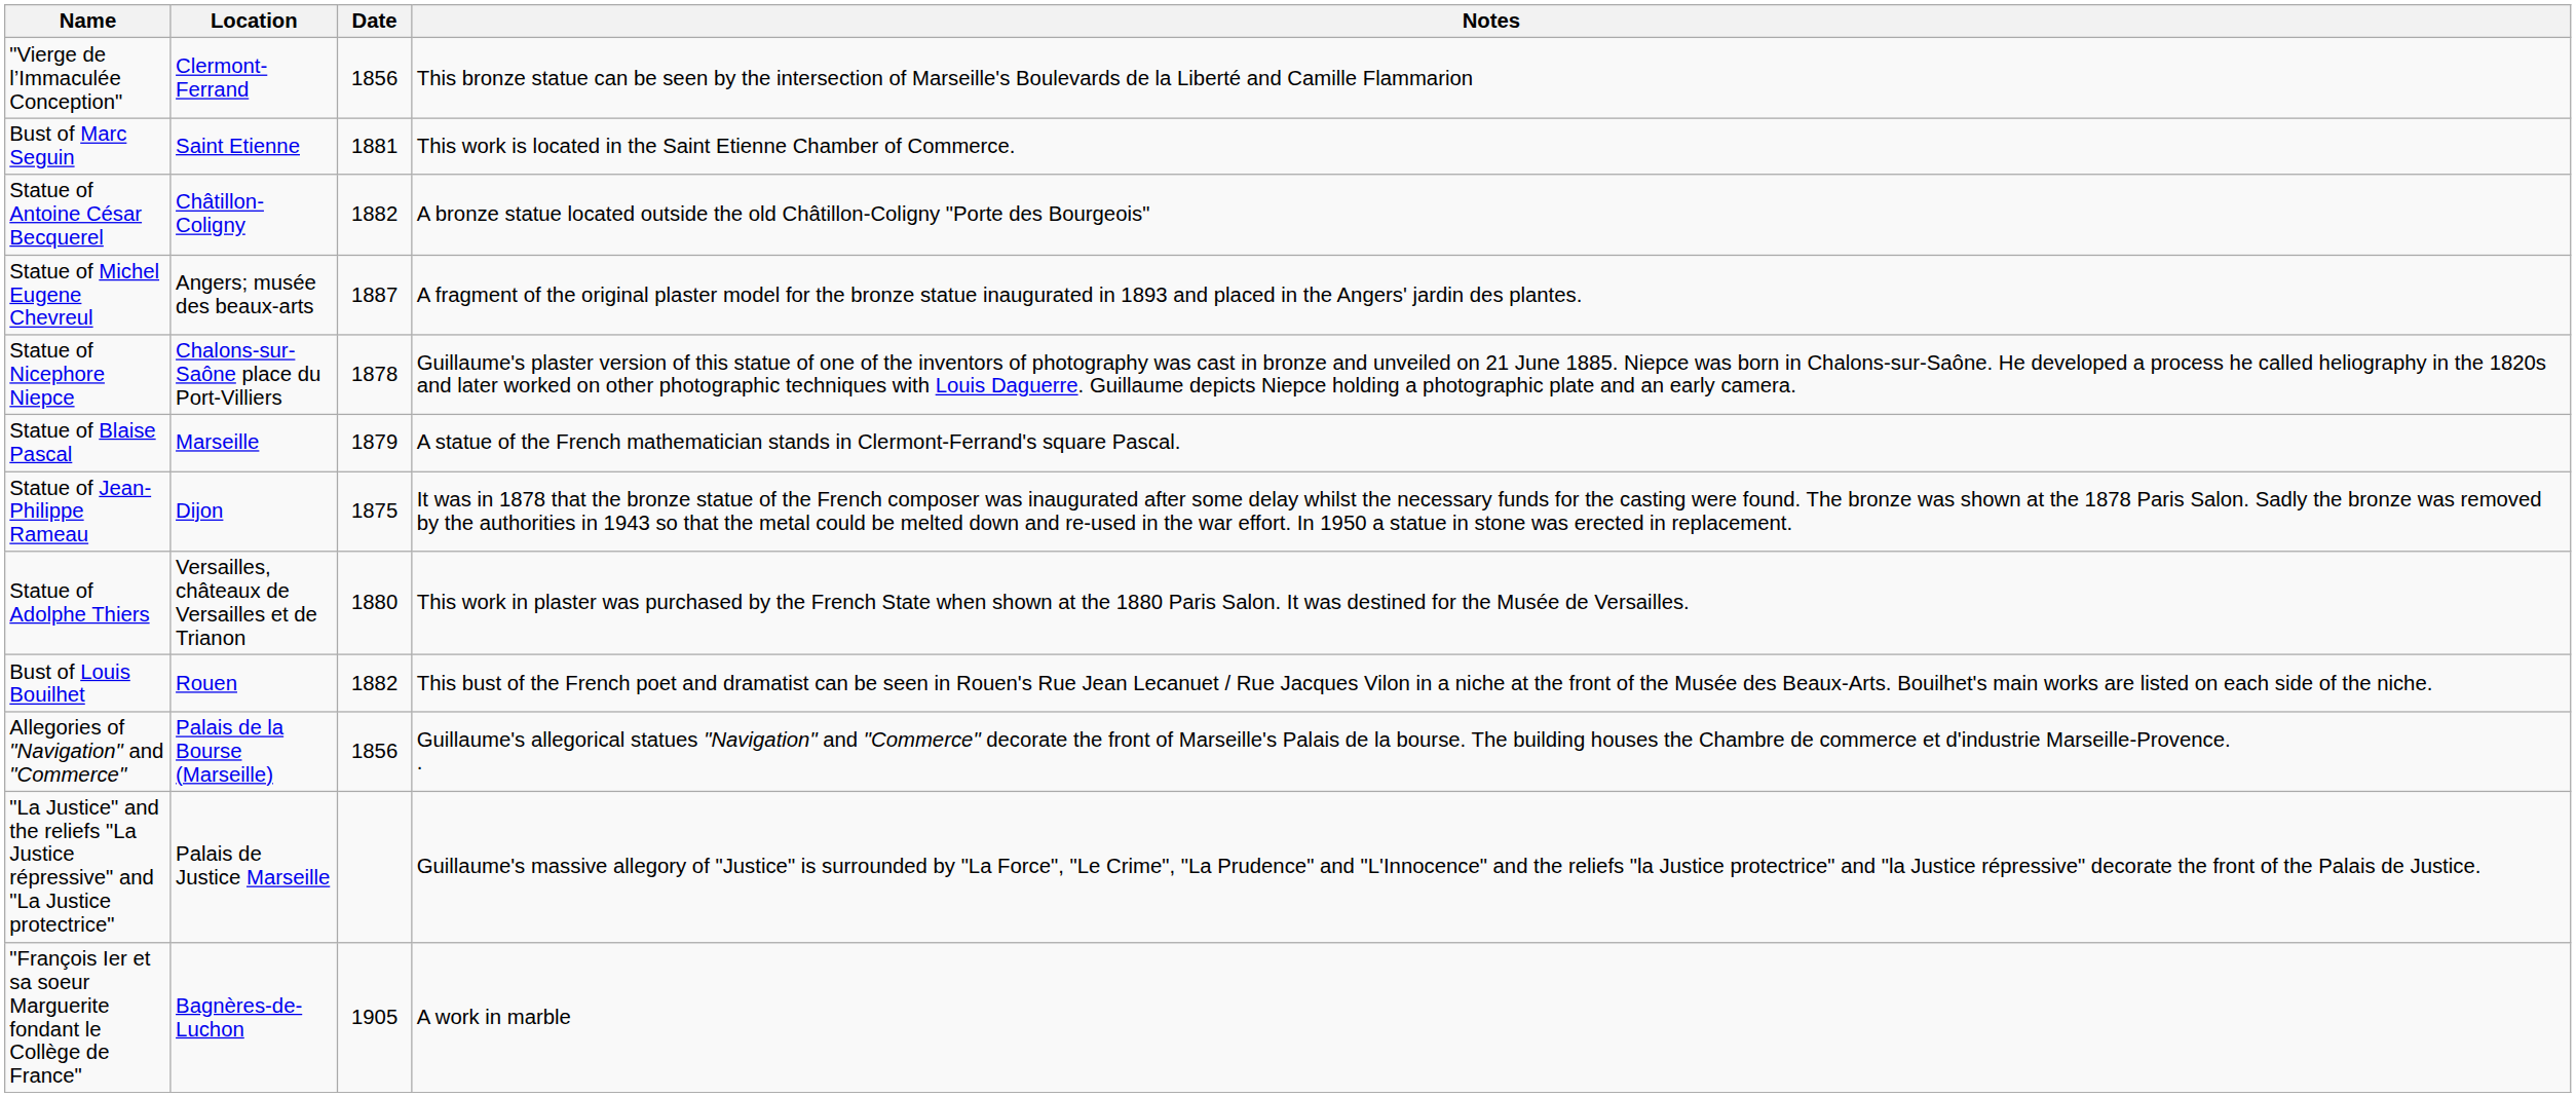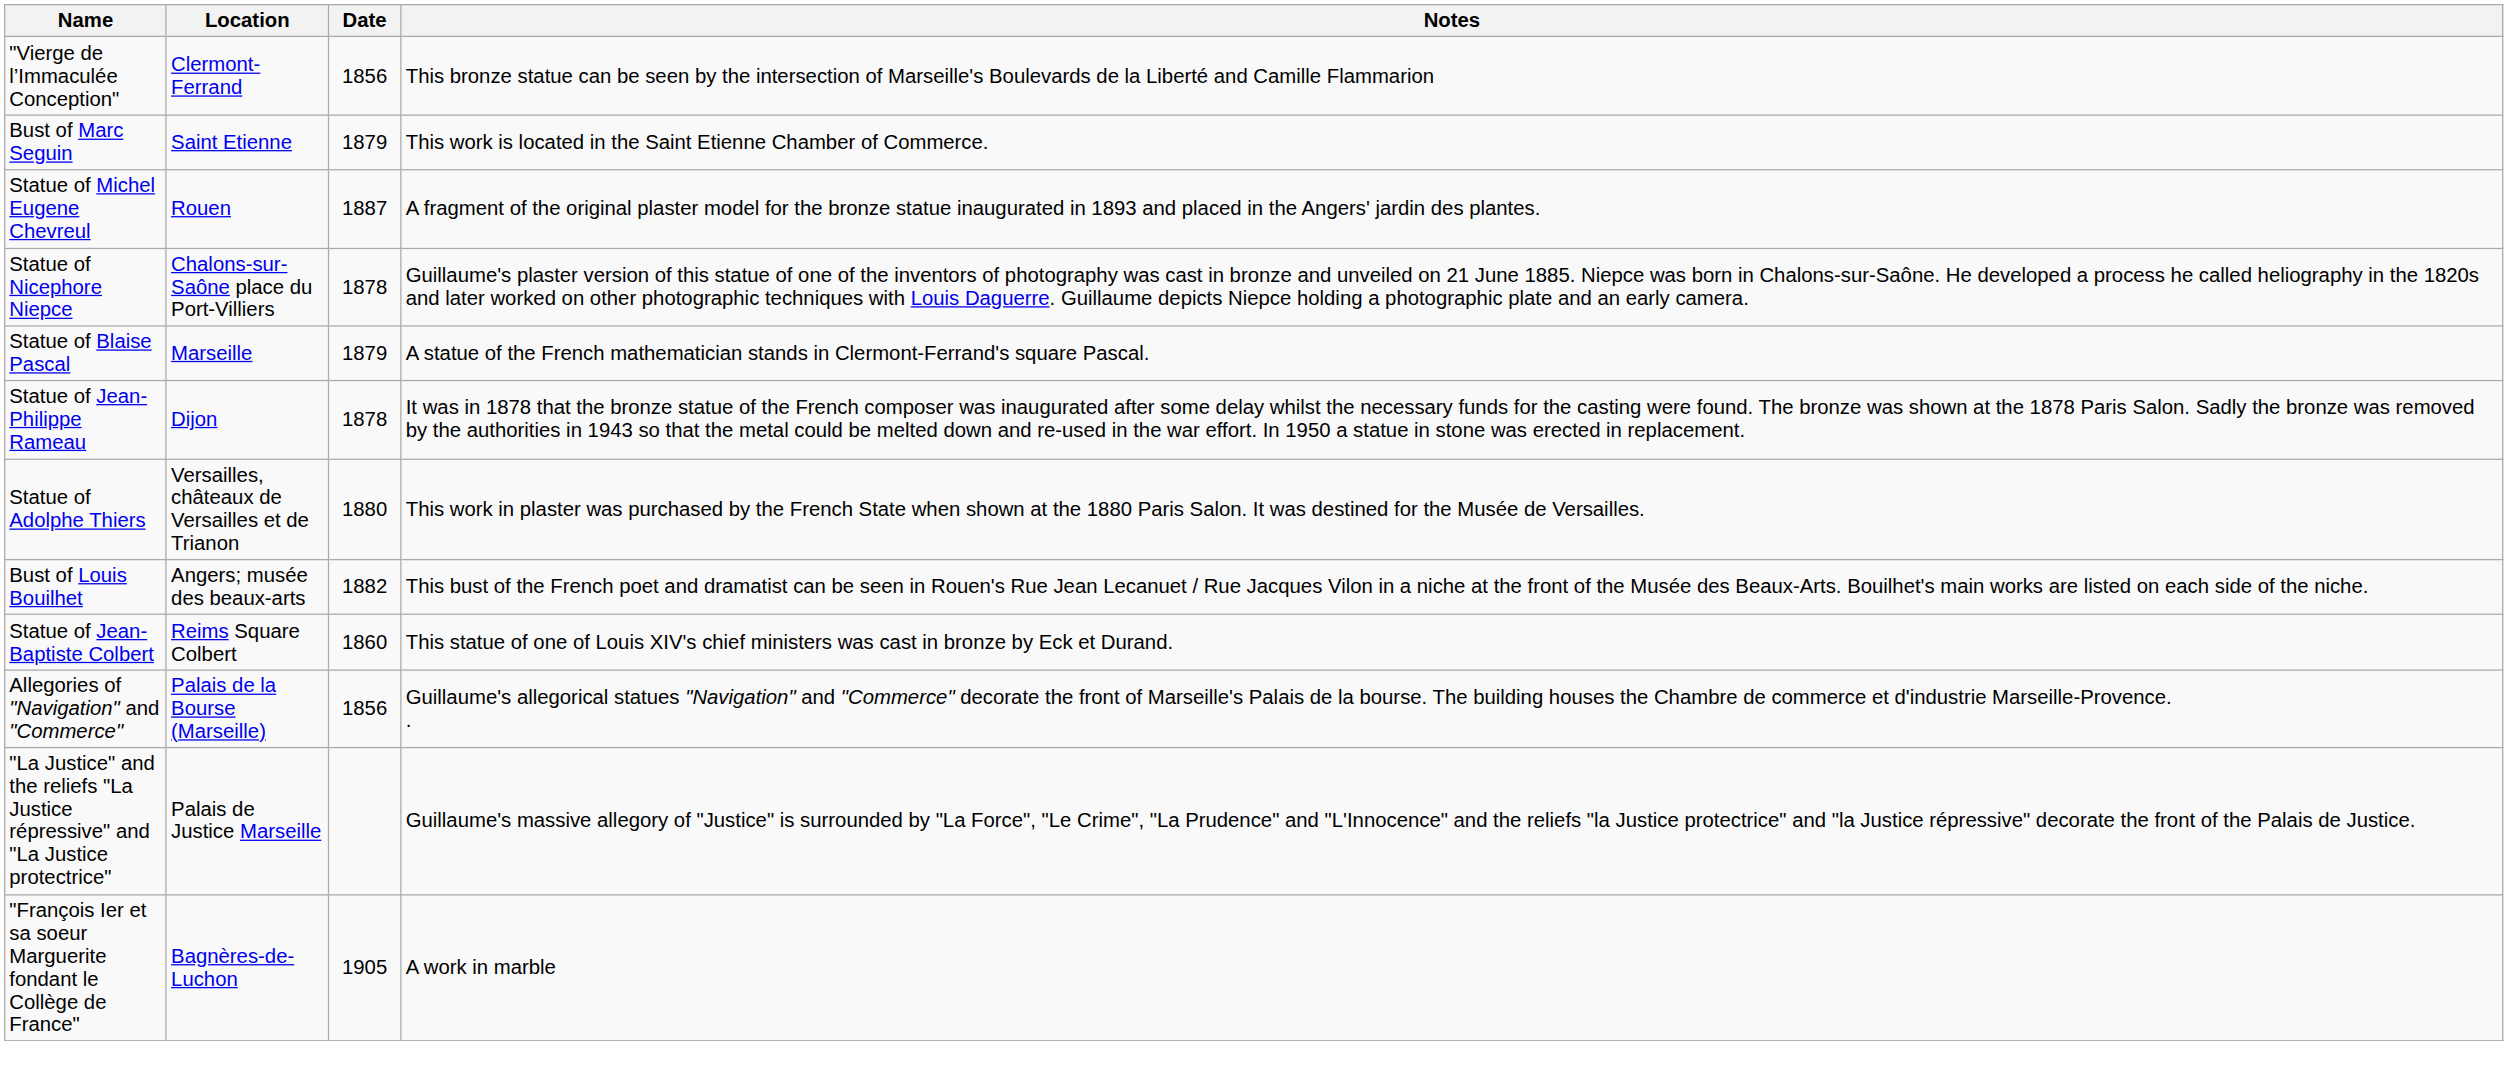Bust of Marc Seguin | Date: 1881 -> 1879
- row: Statue of Antoine César Becquerel | Châtillon-Coligny | 1882 | A bronze statue located outside the old Châtillon-Coligny "Porte des Bourgeois"
Statue of Michel Eugene Chevreul | Location: Angers; musée des beaux-arts -> Rouen
Statue of Jean-Philippe Rameau | Date: 1875 -> 1878
Bust of Louis Bouilhet | Location: Rouen -> Angers; musée des beaux-arts
+ row: Statue of Jean-Baptiste Colbert | Reims Square Colbert | 1860 | This statue of one of Louis XIV's chief ministers was cast in bronze by Eck et Durand.
